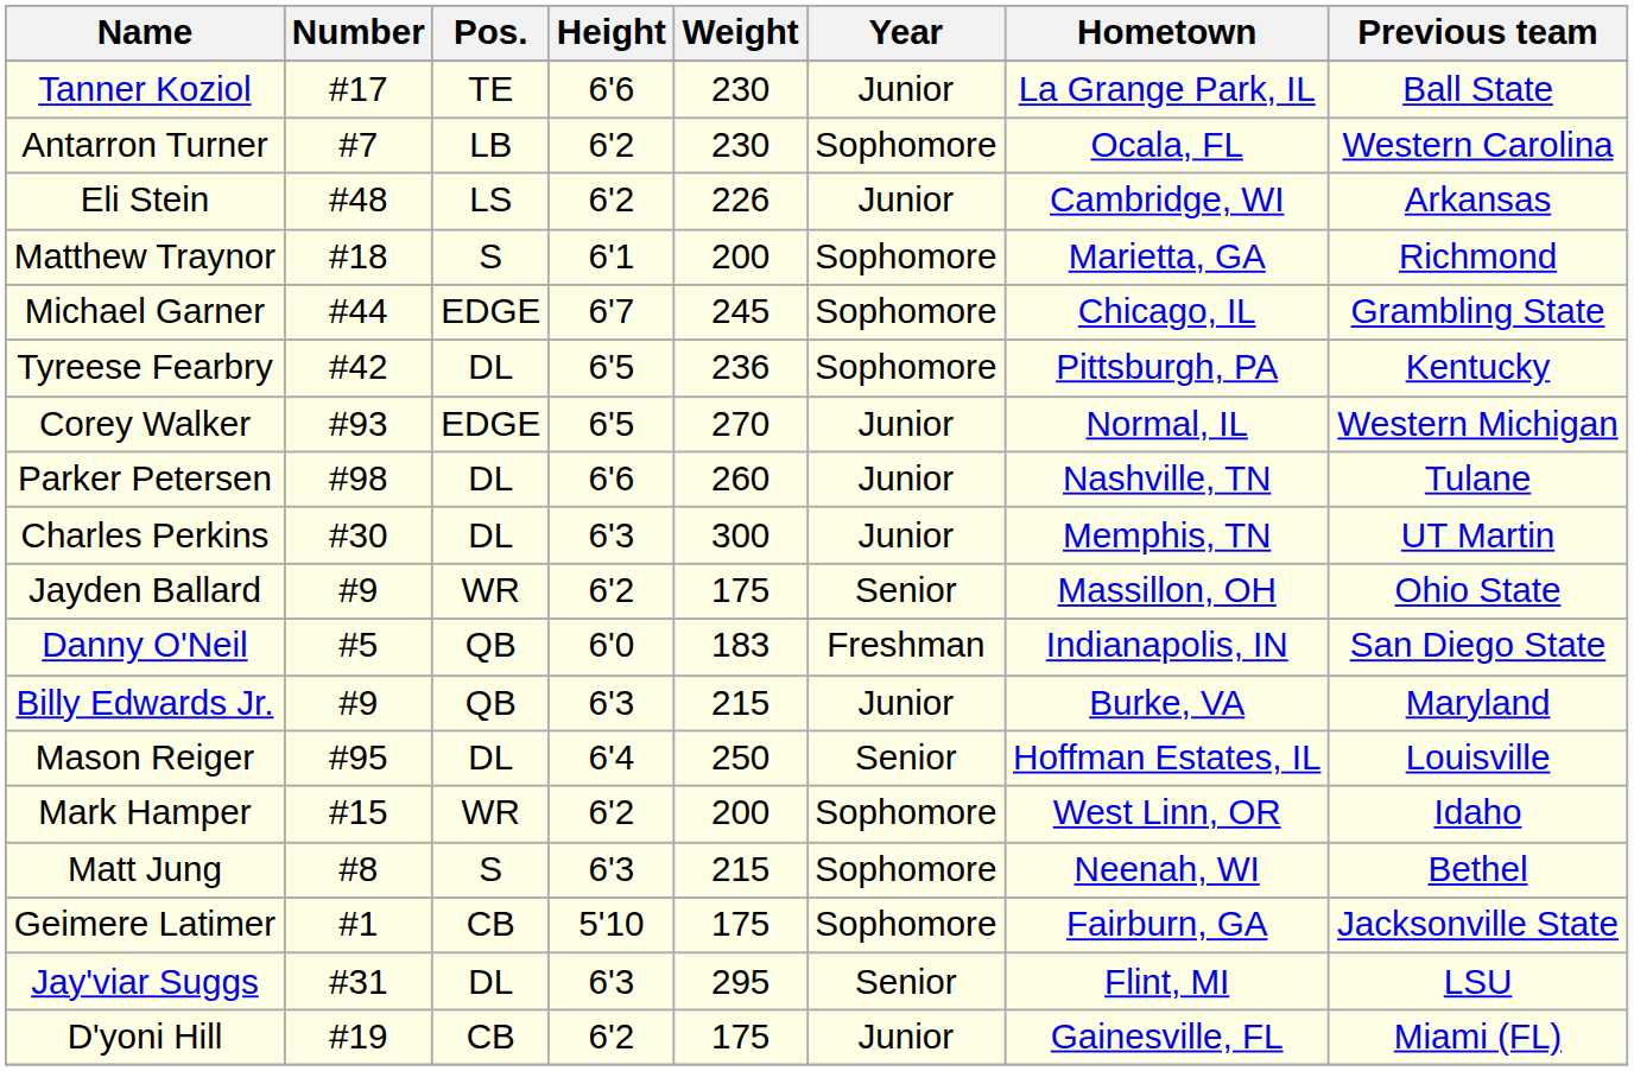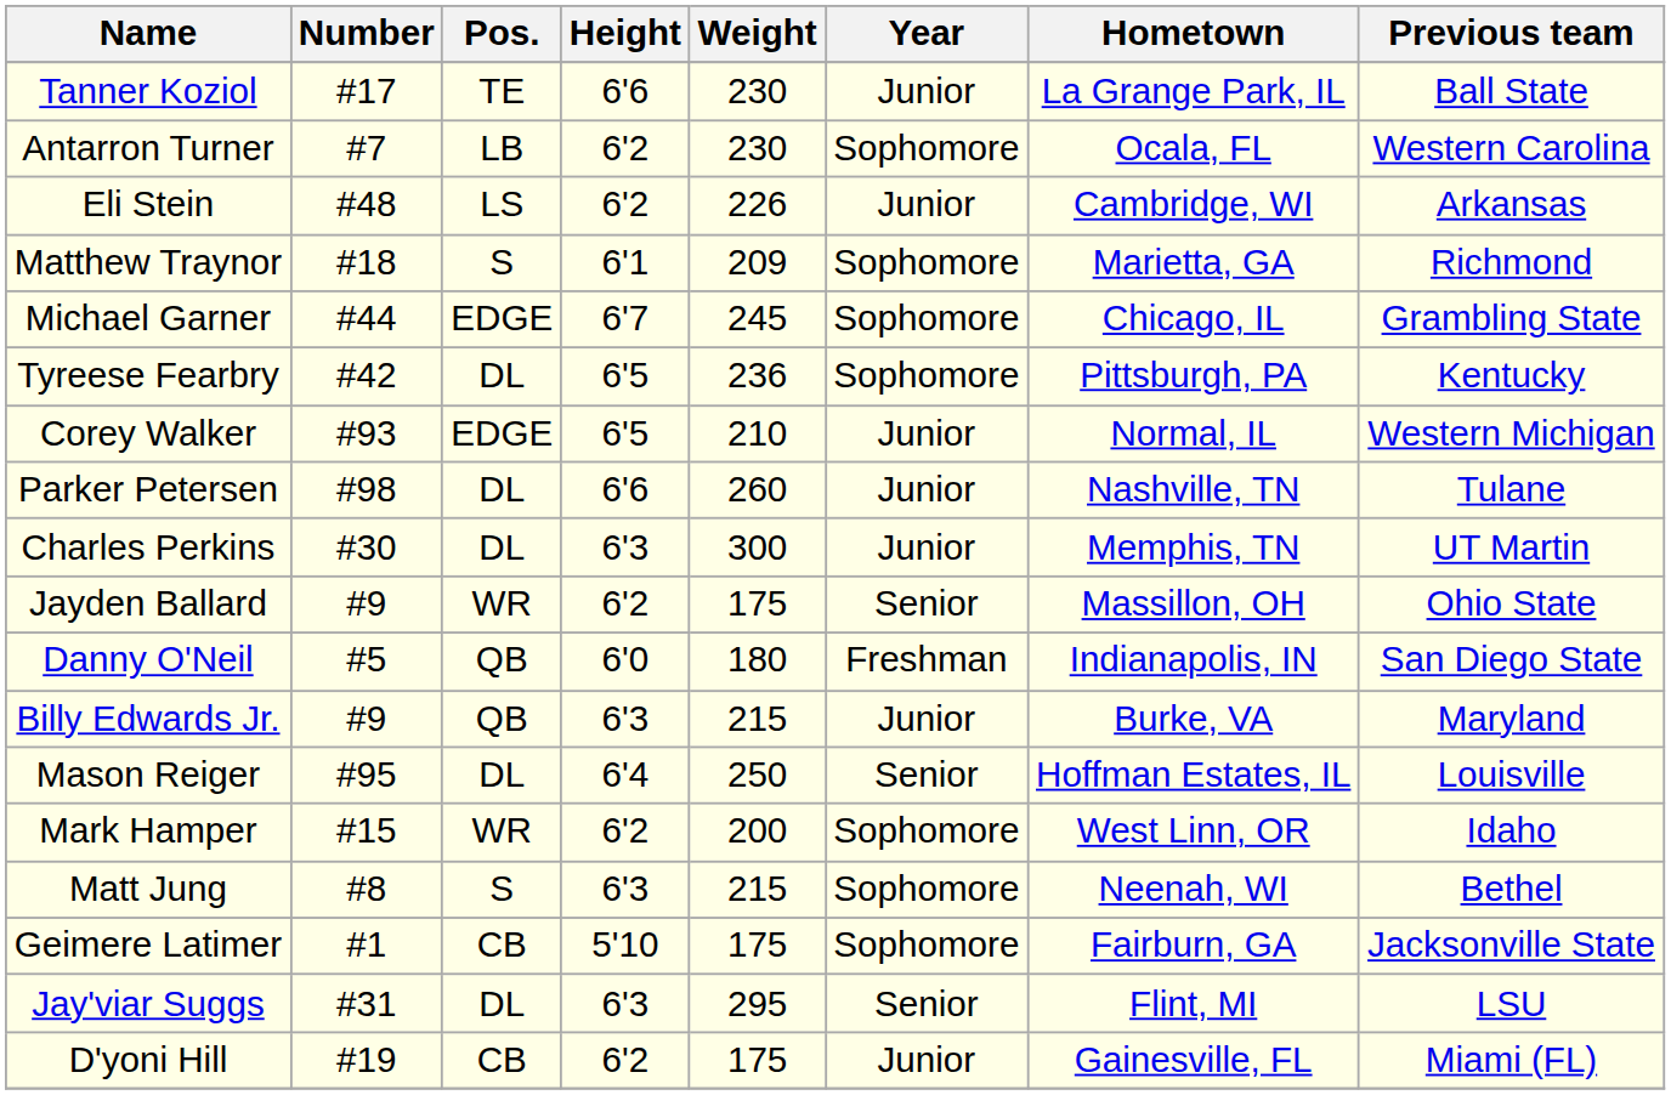Matthew Traynor | Weight: 200 -> 209
Corey Walker | Weight: 270 -> 210
Danny O'Neil | Weight: 183 -> 180
